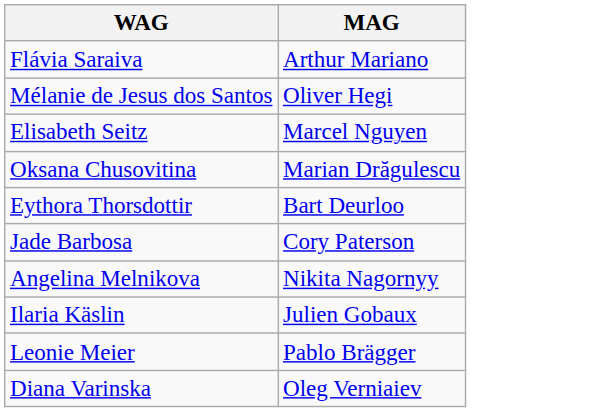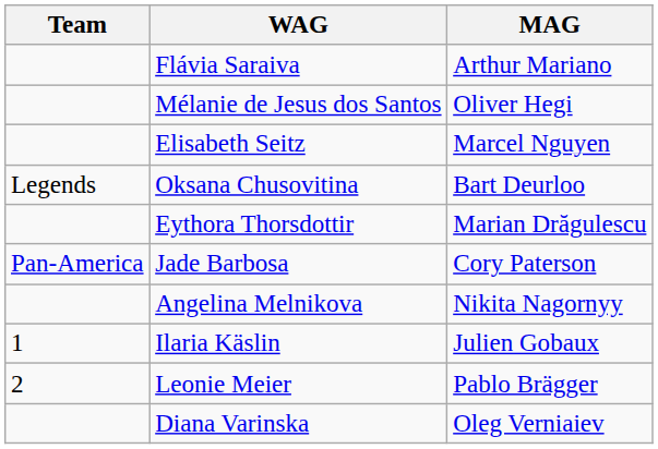+ column: Team | Legends | Pan-America | 1 | 2
Oksana Chusovitina | MAG: Marian Drăgulescu -> Bart Deurloo
Eythora Thorsdottir | MAG: Bart Deurloo -> Marian Drăgulescu
